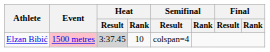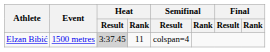Elzan Bibić | Event: pink background -> no background
Elzan Bibić | Heat / Rank: 10 -> 11
